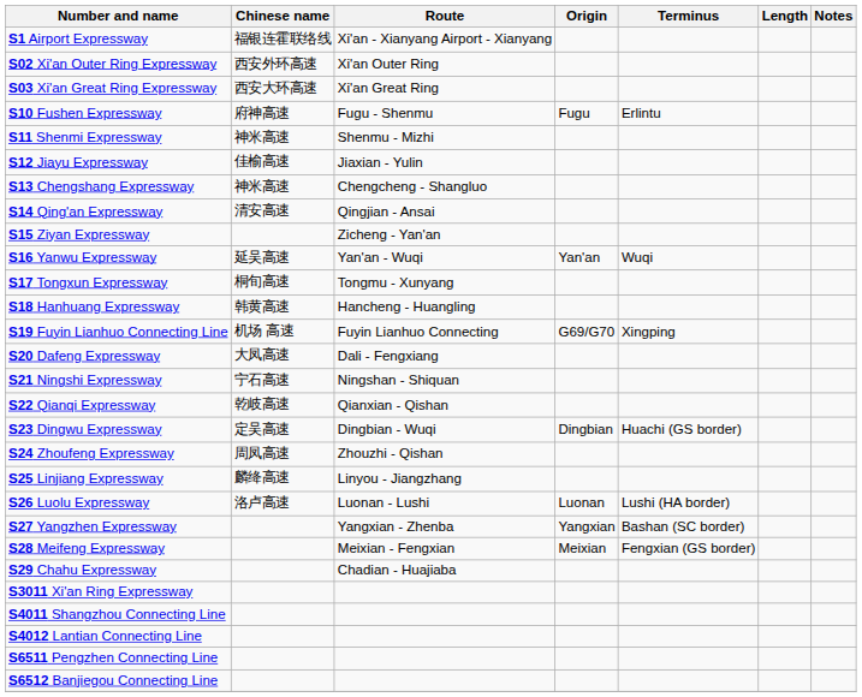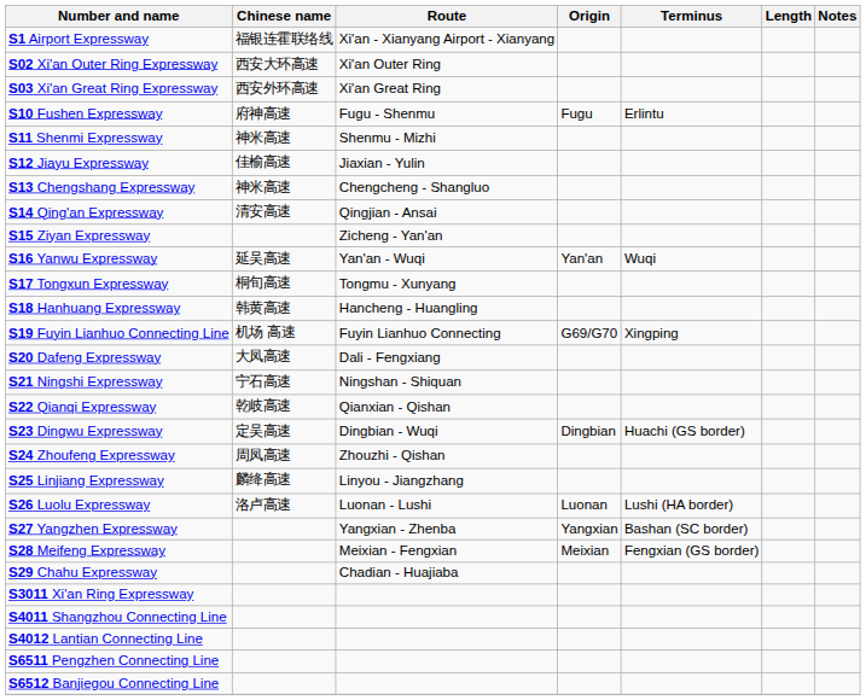S02 Xi'an Outer Ring Expressway | Chinese name: 西安外环高速 -> 西安大环高速
S03 Xi'an Great Ring Expressway | Chinese name: 西安大环高速 -> 西安外环高速
